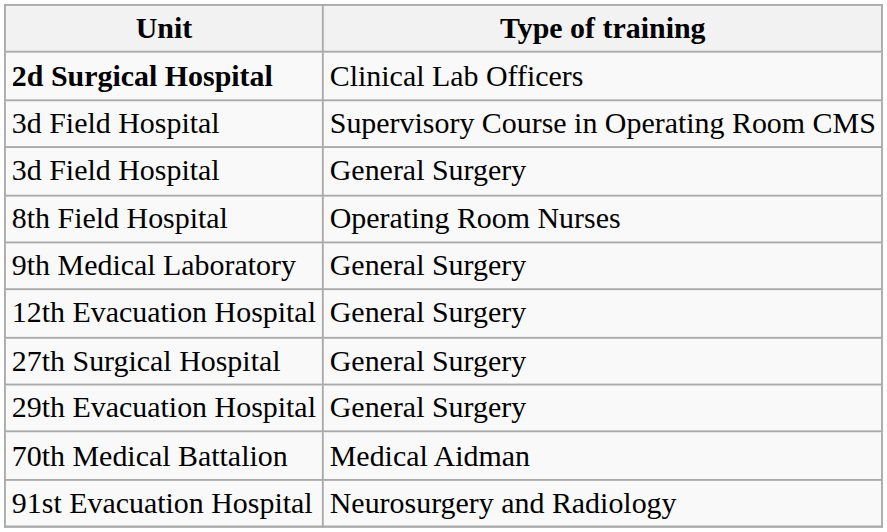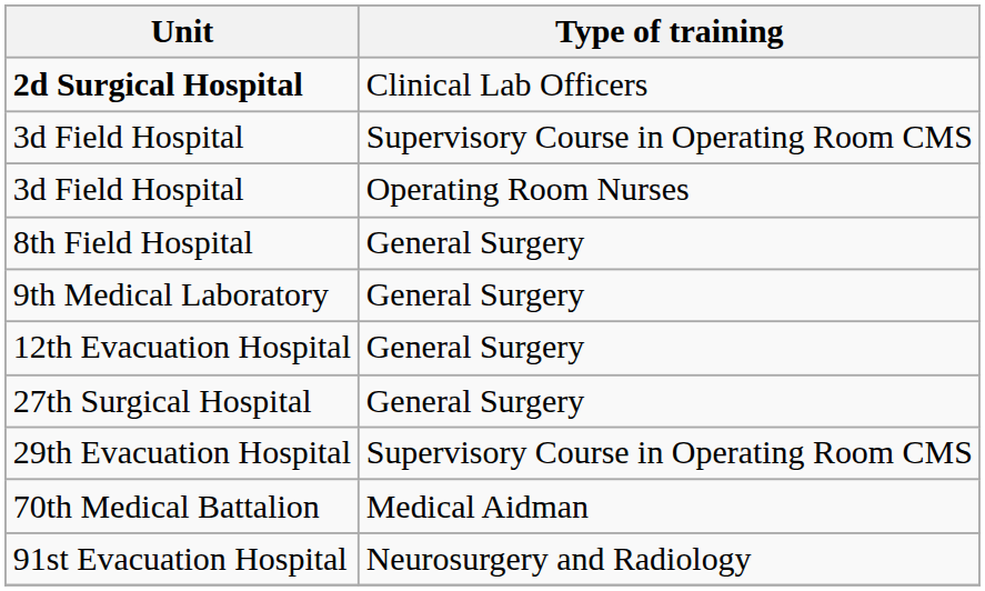row 4 | Type of training: General Surgery -> Operating Room Nurses
row 5 | Type of training: Operating Room Nurses -> General Surgery
row 9 | Type of training: General Surgery -> Supervisory Course in Operating Room CMS
